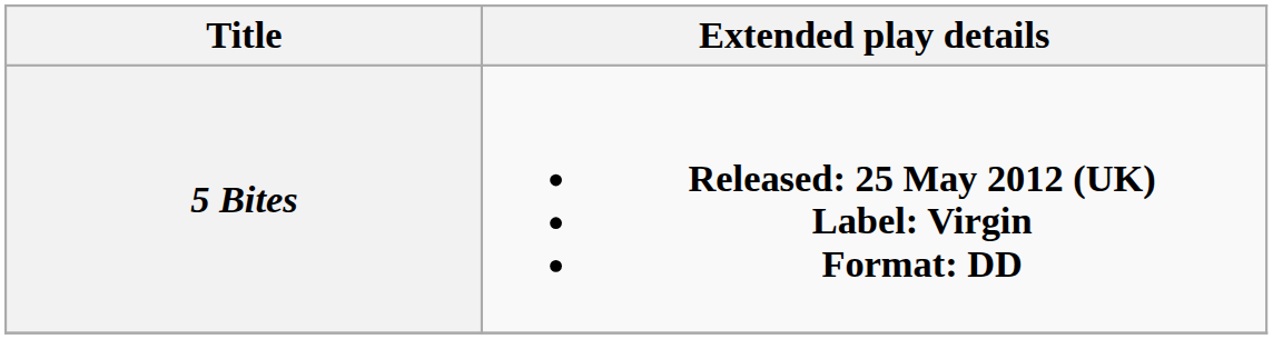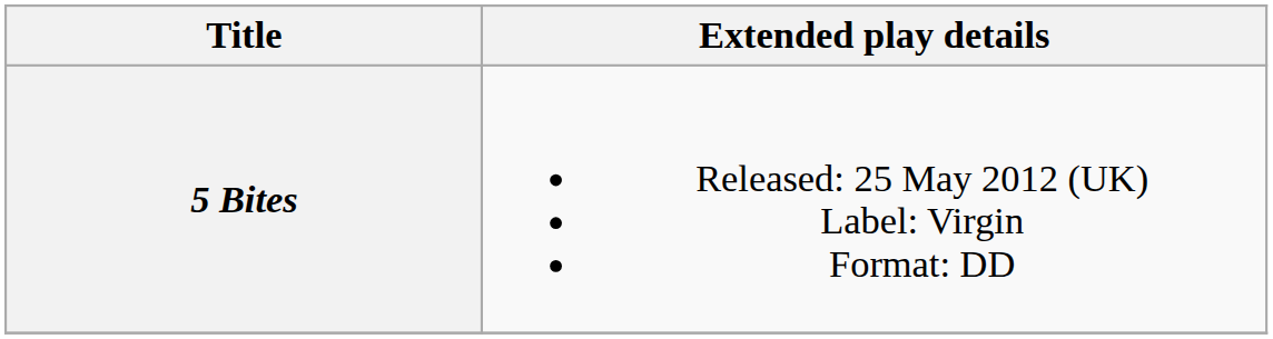5 Bites | Extended play details: bold -> normal
